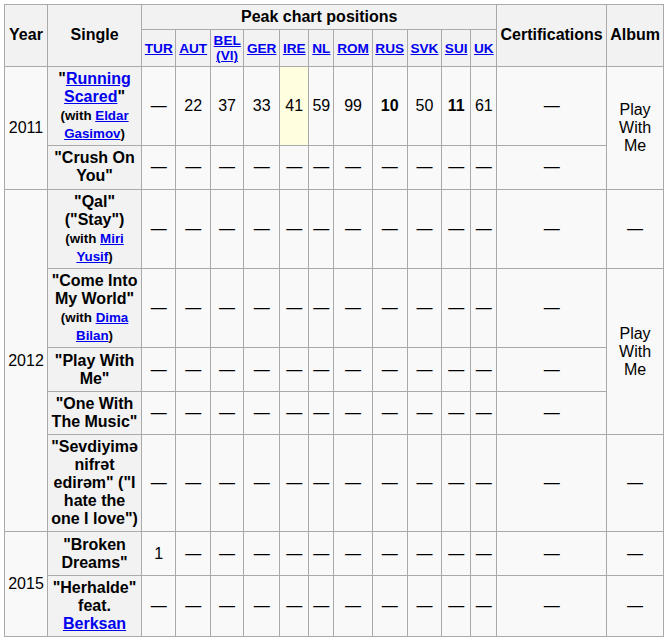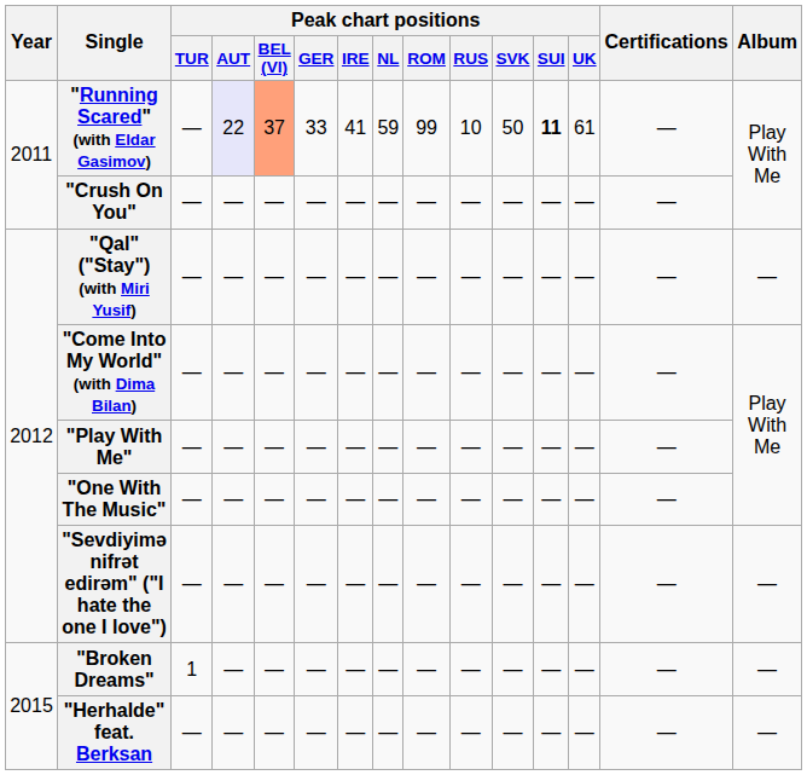"Running Scared" (with Eldar Gasimov) | Peak chart positions / AUT: no background -> lavender background
"Running Scared" (with Eldar Gasimov) | Peak chart positions / BEL (Vl): no background -> lightsalmon background
"Running Scared" (with Eldar Gasimov) | Peak chart positions / IRE: lightyellow background -> no background
"Running Scared" (with Eldar Gasimov) | Peak chart positions / RUS: bold -> normal
